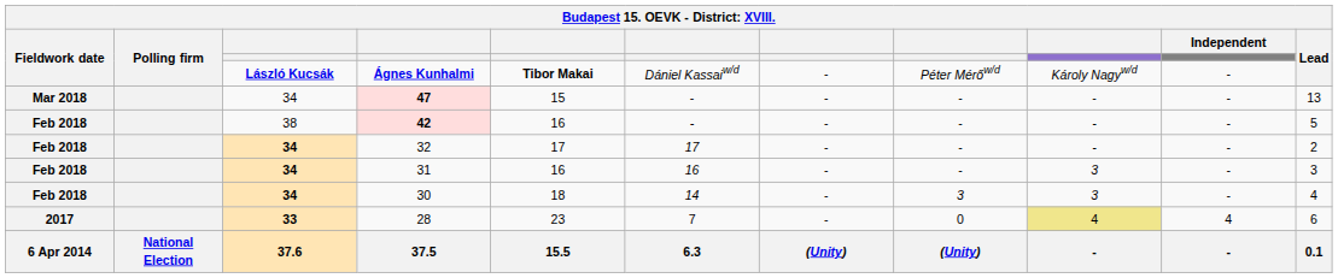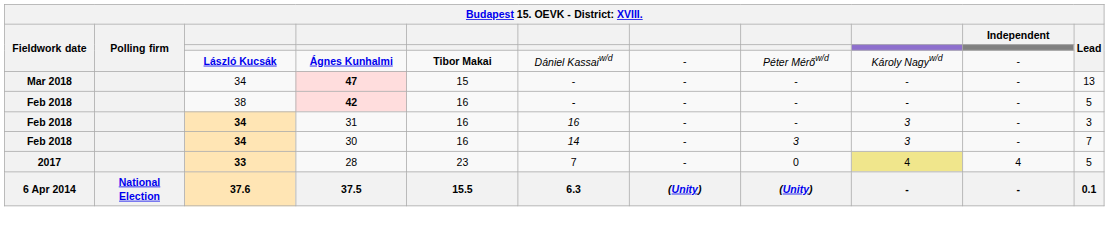- row: Feb 2018 | 34 | 32 | 17 | 17 | - | - | - | - | 2
30 | column 5: 18 -> 16
30 | Lead: 4 -> 7
28 | Lead: 6 -> 5
